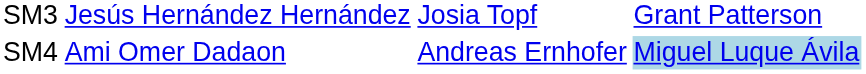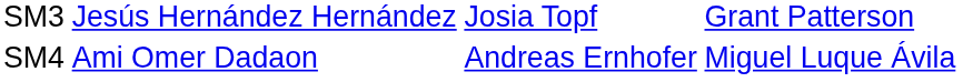SM4 | column 4: lightblue background -> no background
